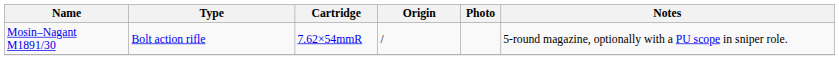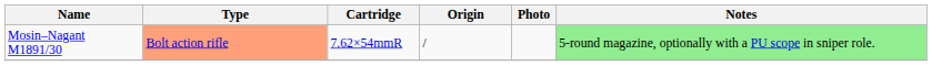Mosin–Nagant M1891/30 | Type: no background -> lightsalmon background
Mosin–Nagant M1891/30 | Notes: no background -> lightgreen background
